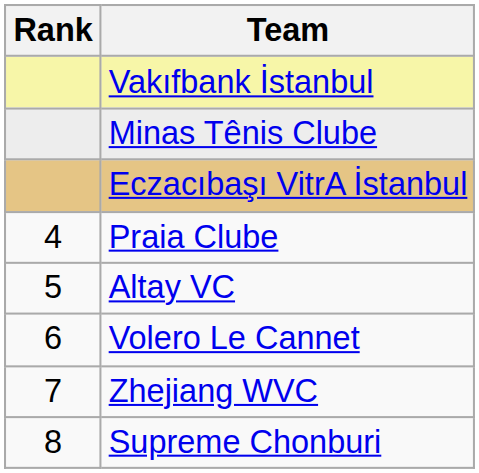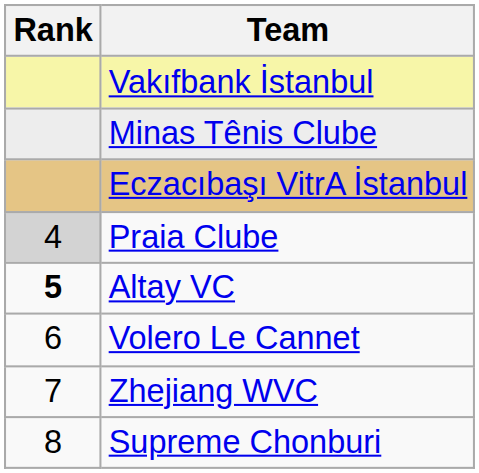Praia Clube | Rank: no background -> lightgrey background
Altay VC | Rank: normal -> bold
